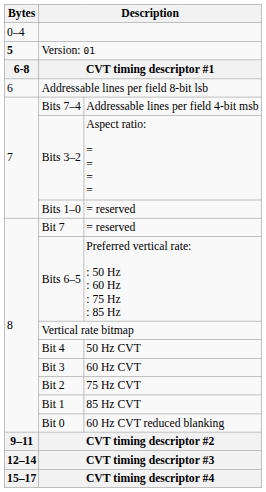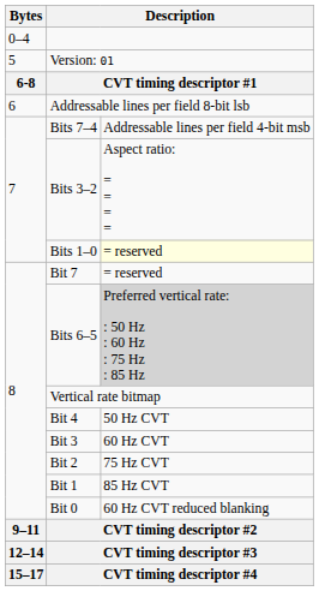Version: 01 | Bytes: bold -> normal
Bits 1–0 | column 3: no background -> lightyellow background
Bits 6–5 | column 3: no background -> lightgrey background
